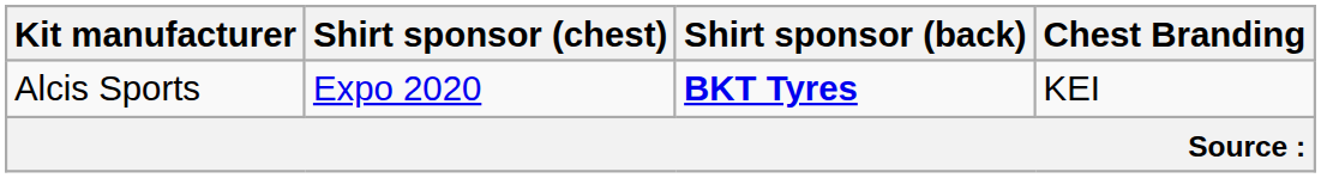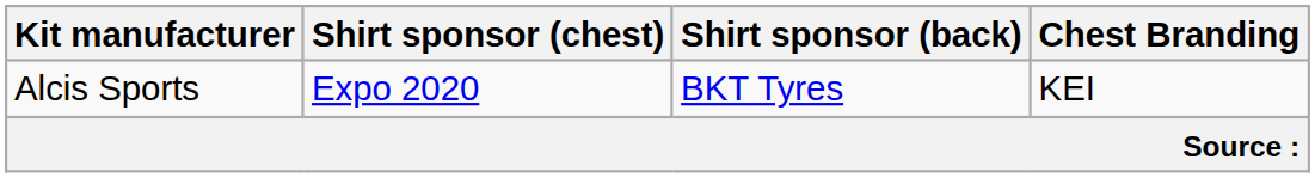Alcis Sports | Shirt sponsor (back): bold -> normal
